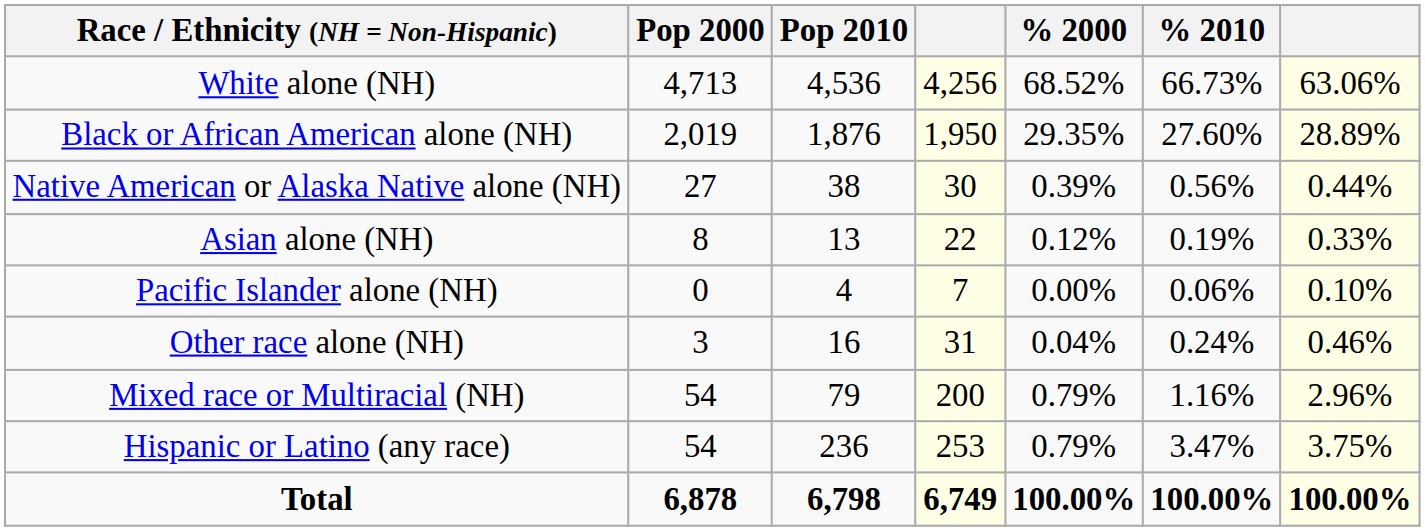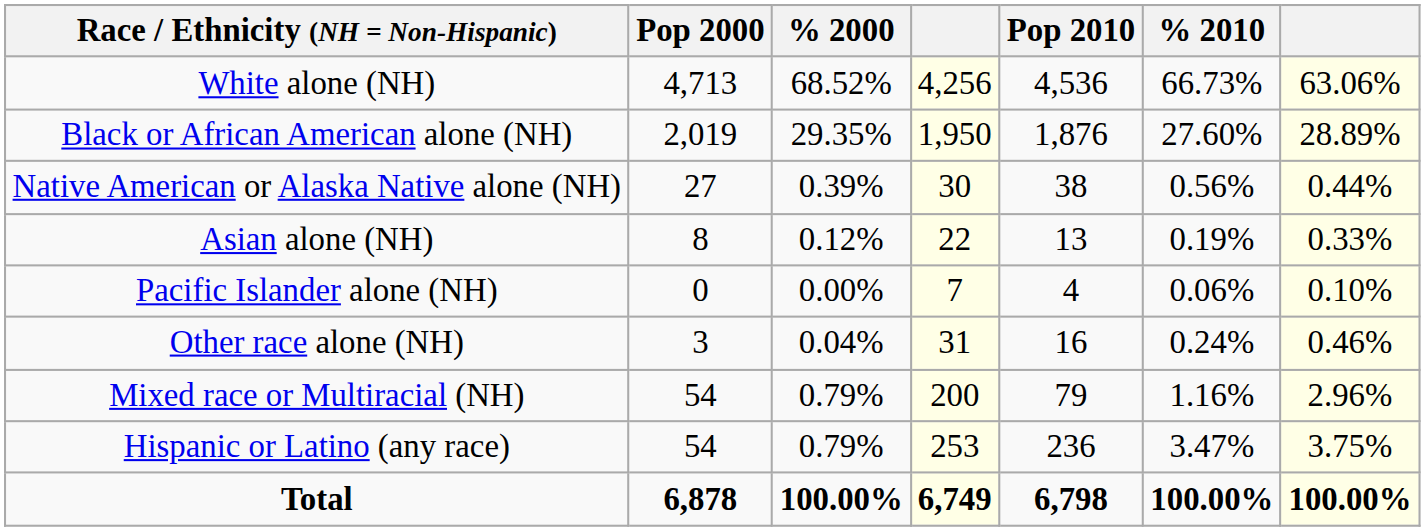columns swapped: Pop 2010 <-> % 2000
